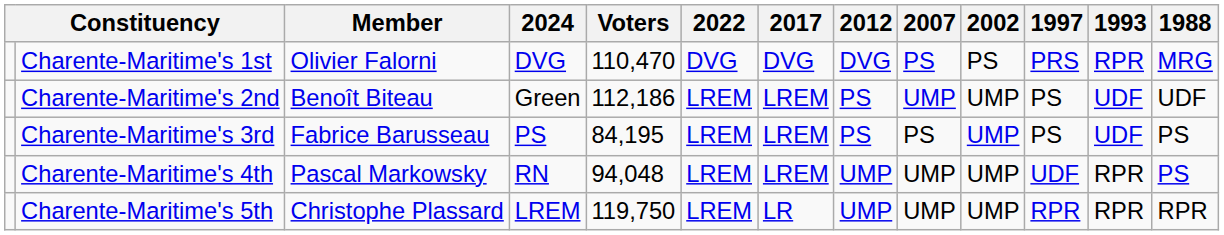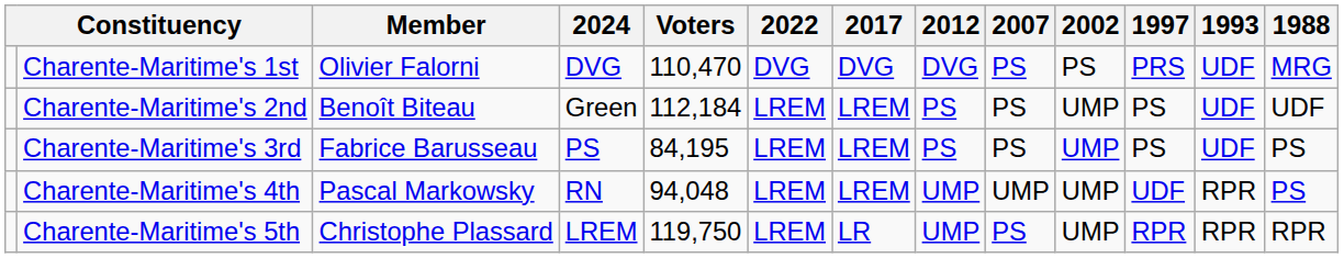Charente-Maritime's 1st | 1993: RPR -> UDF
Charente-Maritime's 2nd | Voters: 112,186 -> 112,184
Charente-Maritime's 2nd | 2007: UMP -> PS
Charente-Maritime's 5th | 2007: UMP -> PS
